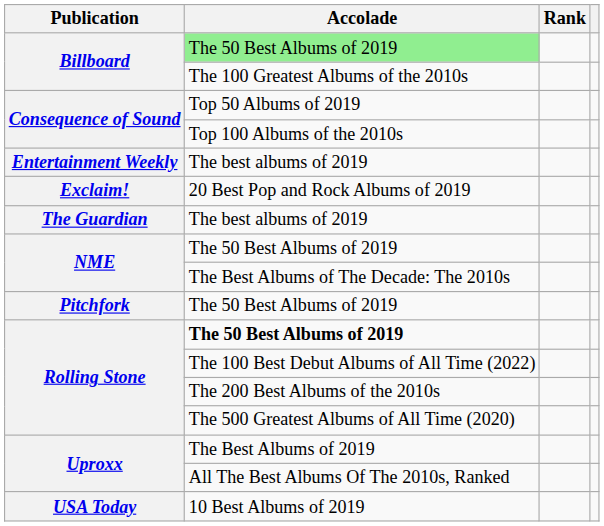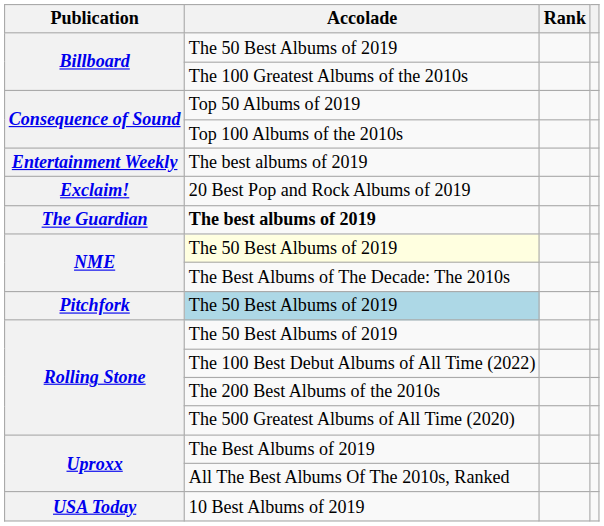Billboard / The 50 Best Albums of 2019 | Accolade: lightgreen background -> no background
The Guardian / The best albums of 2019 | Accolade: normal -> bold
NME / The 50 Best Albums of 2019 | Accolade: no background -> lightyellow background
Pitchfork / The 50 Best Albums of 2019 | Accolade: no background -> lightblue background
Rolling Stone / The 50 Best Albums of 2019 | Accolade: bold -> normal
